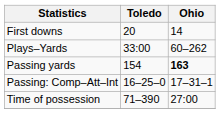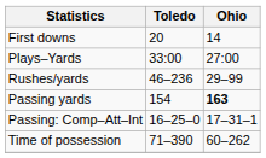Plays–Yards | Ohio: 60–262 -> 27:00
+ row: Rushes/yards | 46–236 | 29–99
Time of possession | Ohio: 27:00 -> 60–262
